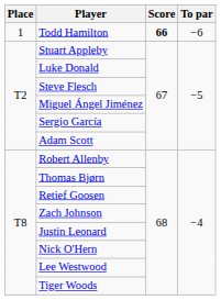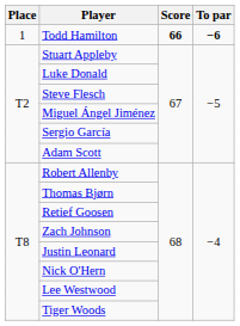Todd Hamilton | To par: normal -> bold
